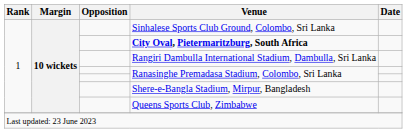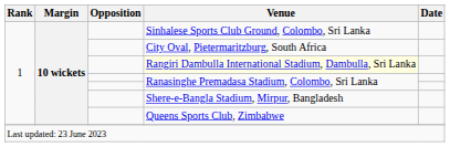City Oval, Pietermaritzburg, South Africa | Venue: bold -> normal
Rangiri Dambulla International Stadium, Dambulla, Sri Lanka | Venue: no background -> lightyellow background
